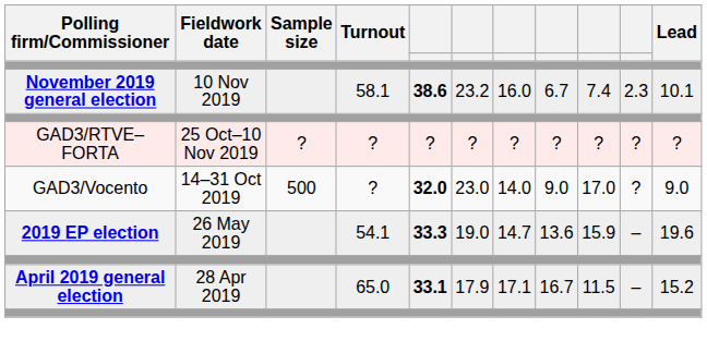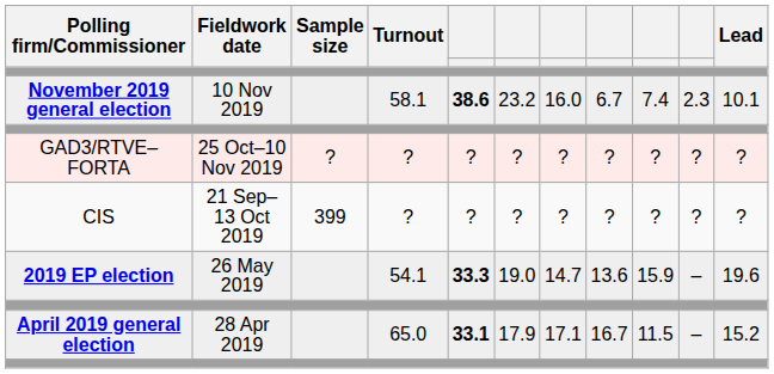- row: GAD3/Vocento | 14–31 Oct 2019 | 500 | ? | 32.0 | 23.0 | 14.0 | 9.0 | 17.0 | ? | 9.0
+ row: CIS | 21 Sep–13 Oct 2019 | 399 | ? | ? | ? | ? | ? | ? | ? | ?
